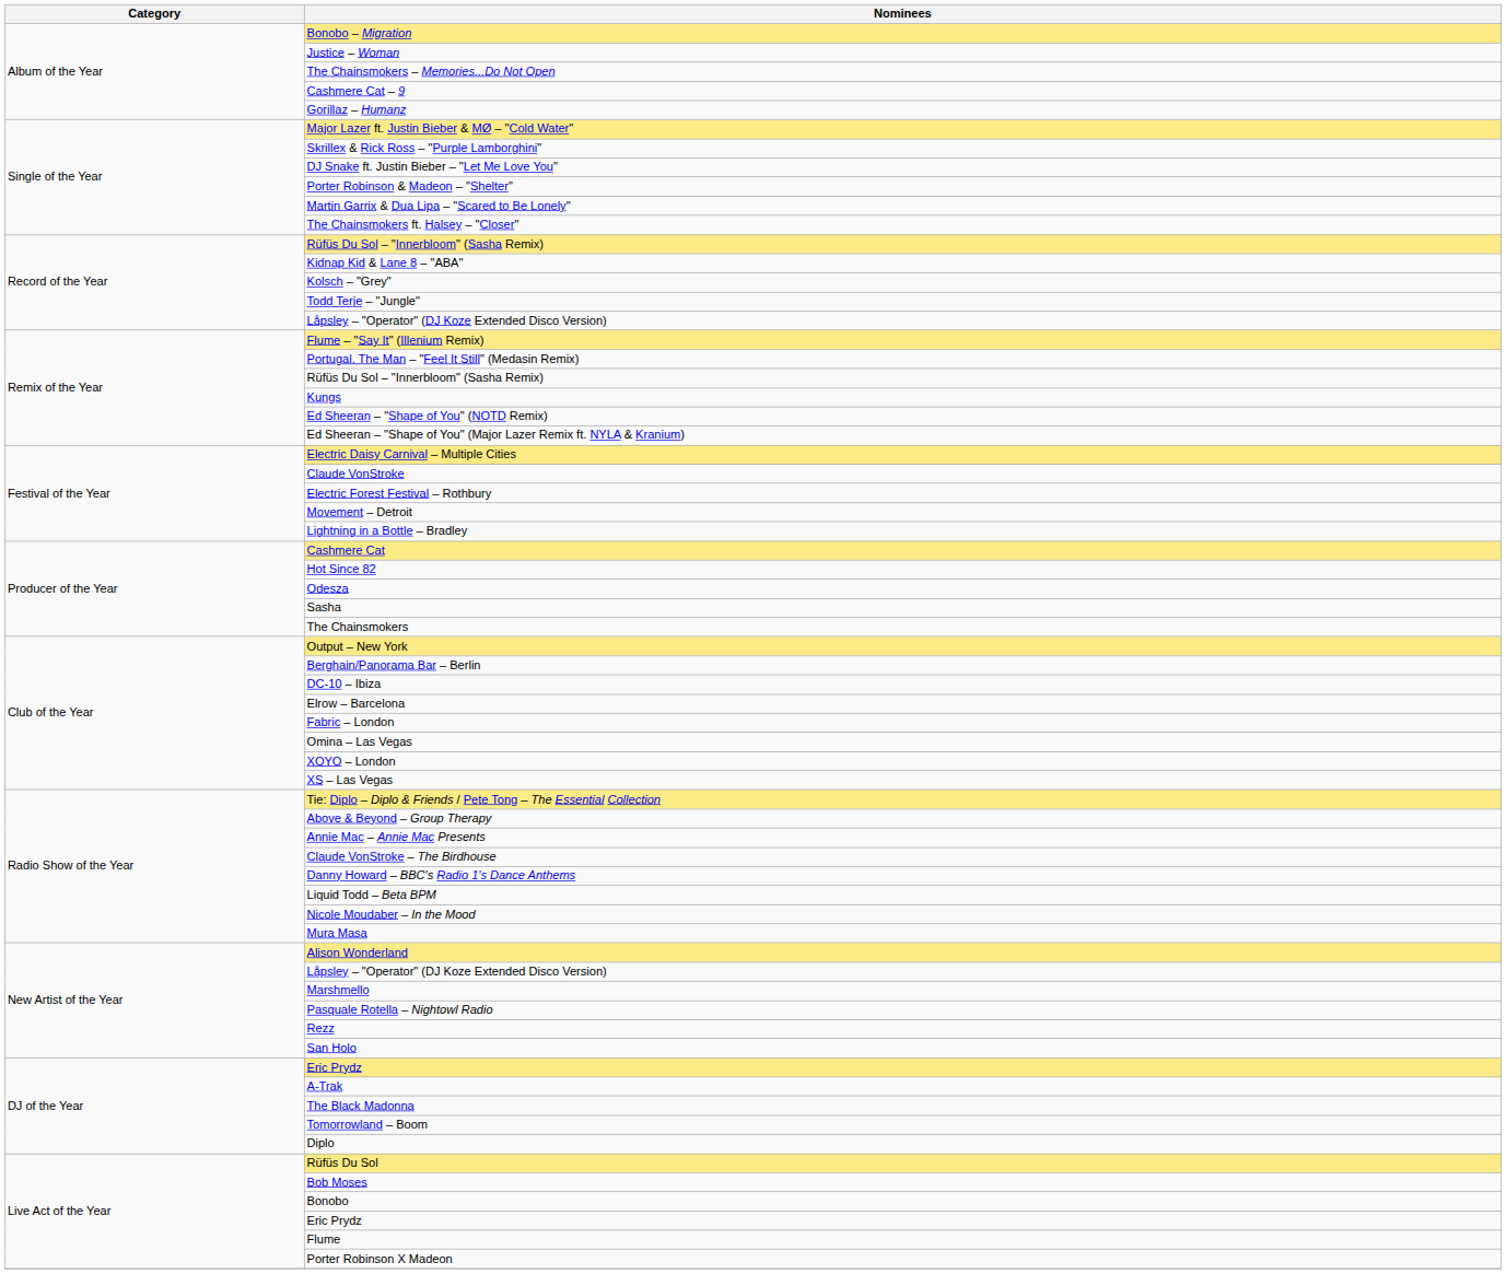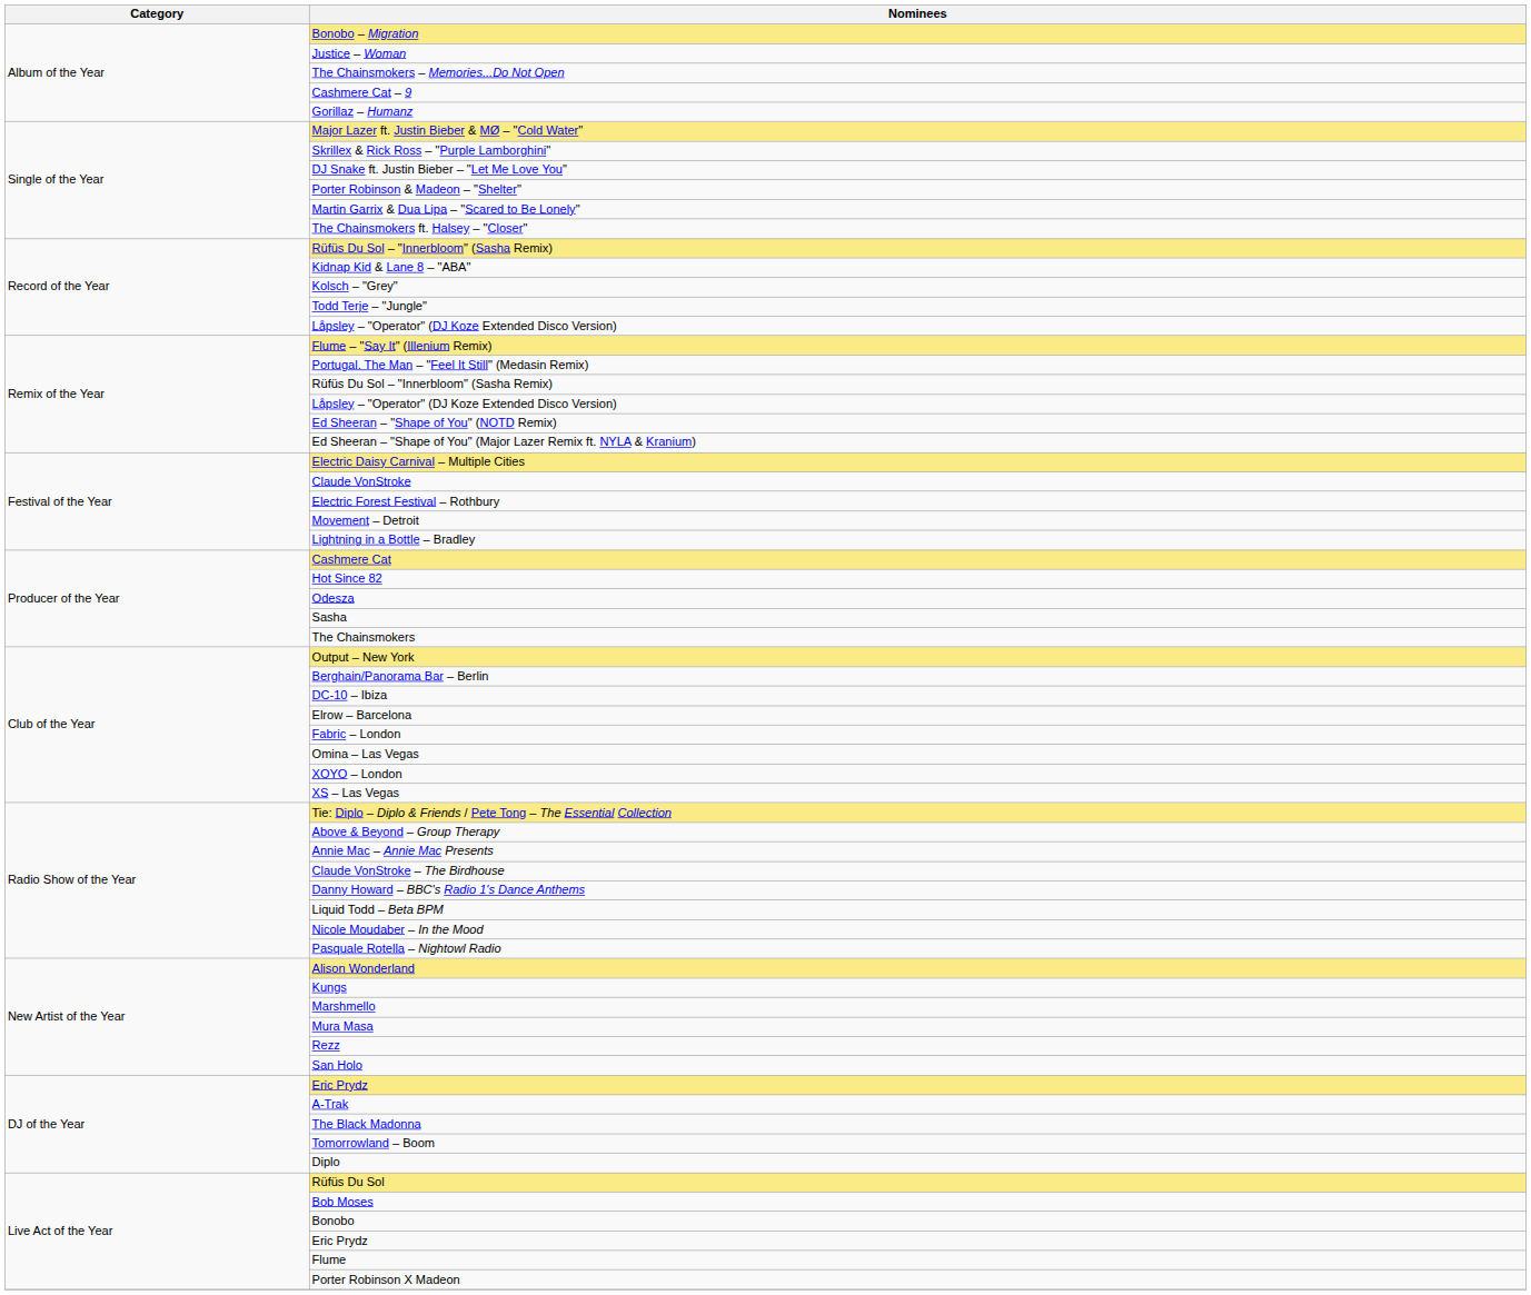row 21 | Nominees: Kungs -> Låpsley – "Operator" (DJ Koze Extended Disco Version)
row 49 | Nominees: Mura Masa -> Pasquale Rotella – Nightowl Radio
row 51 | Nominees: Låpsley – "Operator" (DJ Koze Extended Disco Version) -> Kungs
row 53 | Nominees: Pasquale Rotella – Nightowl Radio -> Mura Masa
